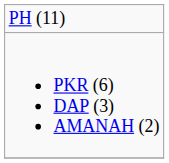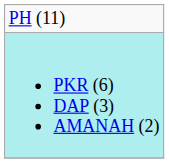row 2 | column 1: no background -> paleturquoise background
